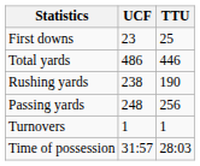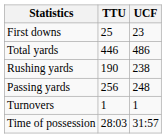columns swapped: UCF <-> TTU
